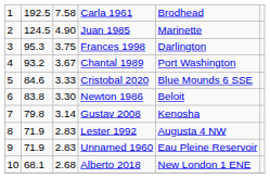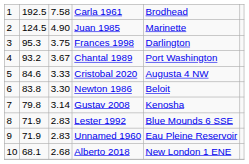Cristobal 2020 | column 5: Blue Mounds 6 SSE -> Augusta 4 NW
Lester 1992 | column 5: Augusta 4 NW -> Blue Mounds 6 SSE
